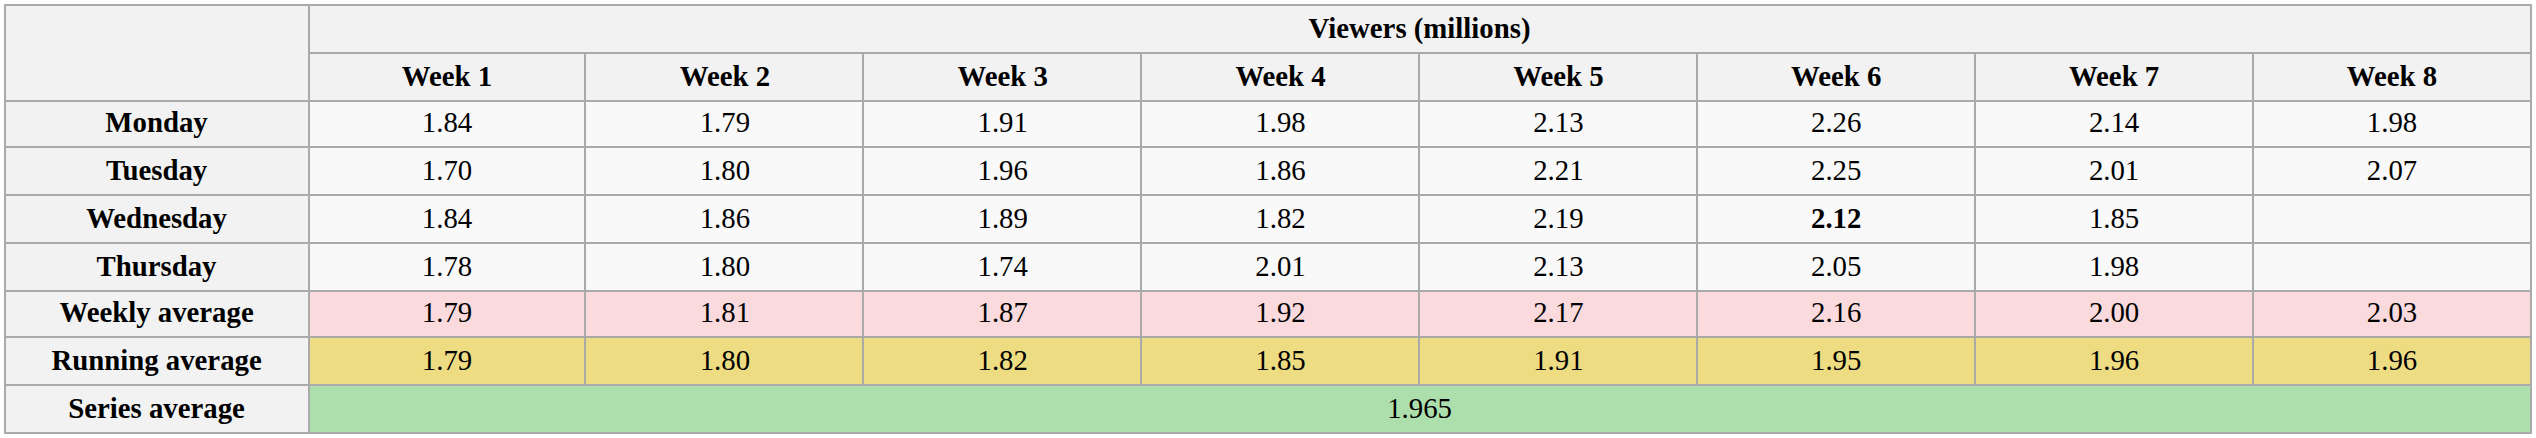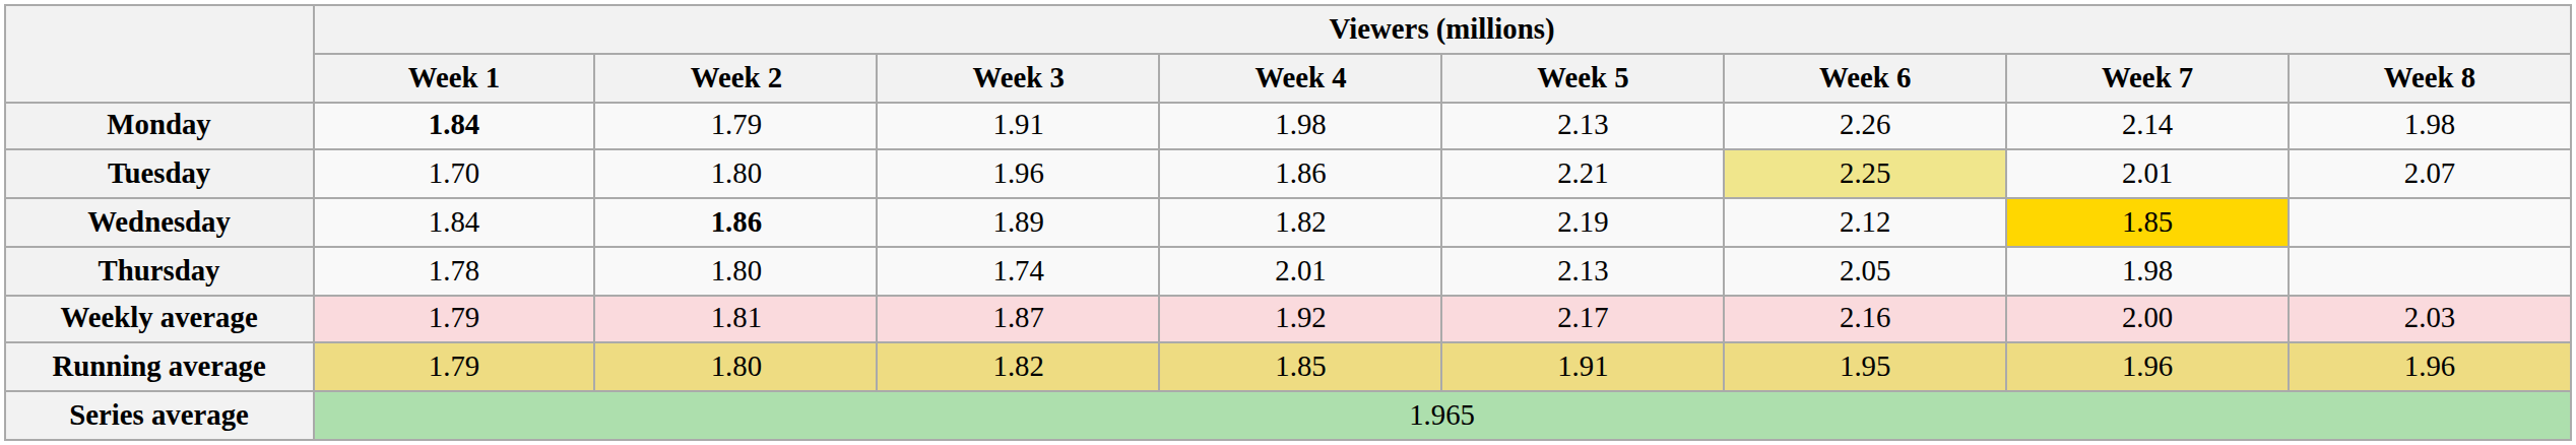Monday | Viewers (millions) / Week 1: normal -> bold
Tuesday | Viewers (millions) / Week 6: no background -> khaki background
Wednesday | Viewers (millions) / Week 2: normal -> bold
Wednesday | Viewers (millions) / Week 6: bold -> normal
Wednesday | Viewers (millions) / Week 7: no background -> gold background
